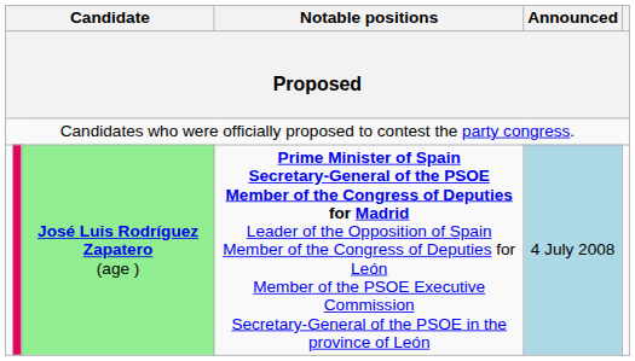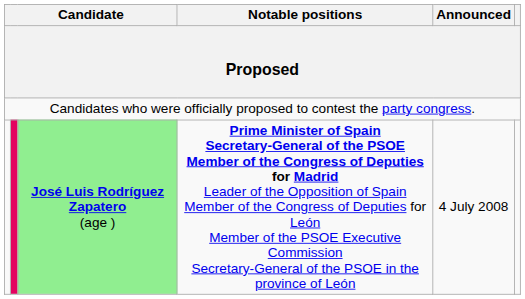row 4 | Announced: lightblue background -> no background
